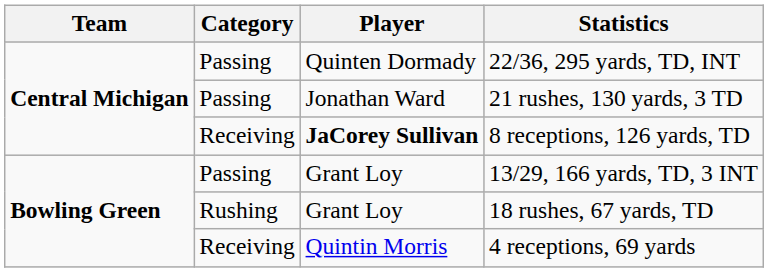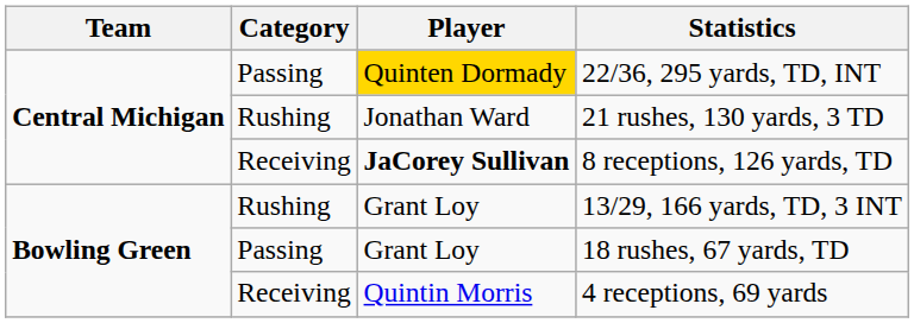22/36, 295 yards, TD, INT | Player: no background -> gold background
21 rushes, 130 yards, 3 TD | Category: Passing -> Rushing
13/29, 166 yards, TD, 3 INT | Category: Passing -> Rushing
18 rushes, 67 yards, TD | Category: Rushing -> Passing
